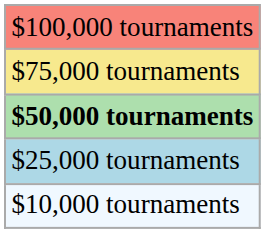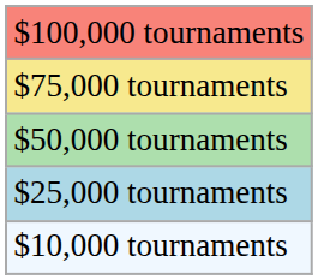row 3 | column 1: bold -> normal
